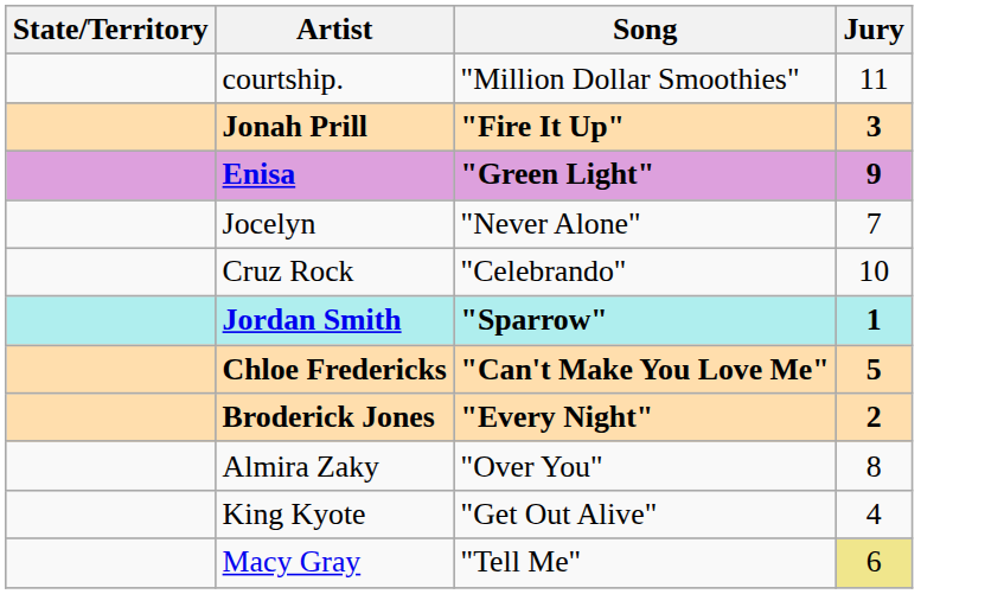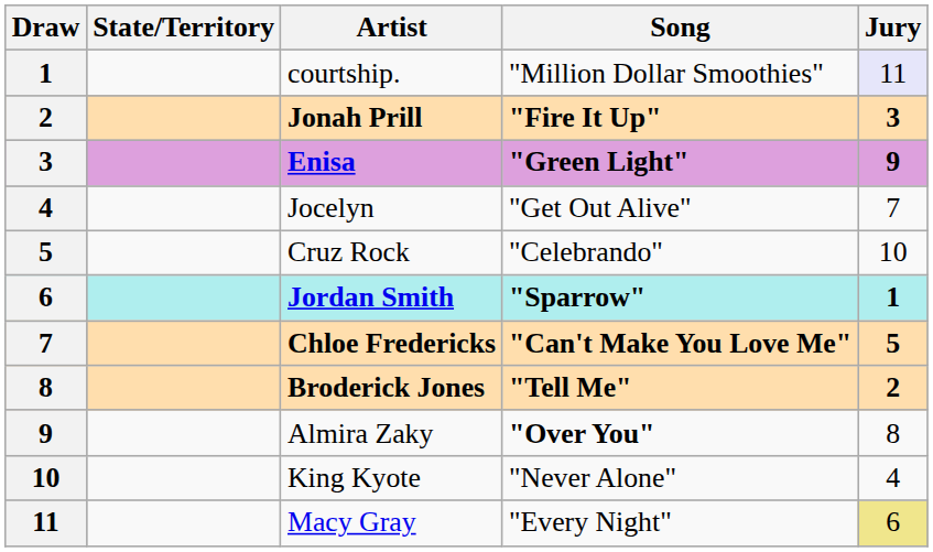+ column: Draw | 1 | 2 | 3 | 4 | 5 | 6 | 7 | 8 | 9 | 10 | 11
courtship. | Jury: no background -> lavender background
Jocelyn | Song: "Never Alone" -> "Get Out Alive"
Broderick Jones | Song: "Every Night" -> "Tell Me"
Almira Zaky | Song: normal -> bold
King Kyote | Song: "Get Out Alive" -> "Never Alone"
Macy Gray | Song: "Tell Me" -> "Every Night"
